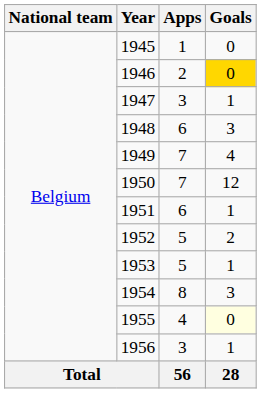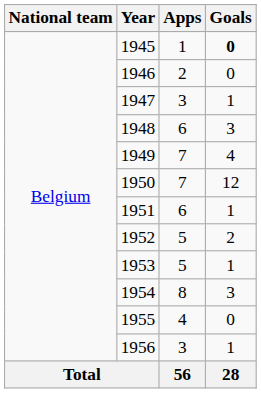1945 | Goals: normal -> bold
1946 | Goals: gold background -> no background
1955 | Goals: lightyellow background -> no background
